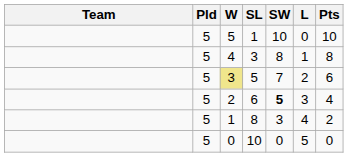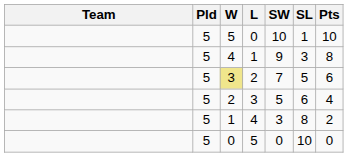columns swapped: L <-> SL
row 3 | SW: 8 -> 9
row 5 | SW: bold -> normal
